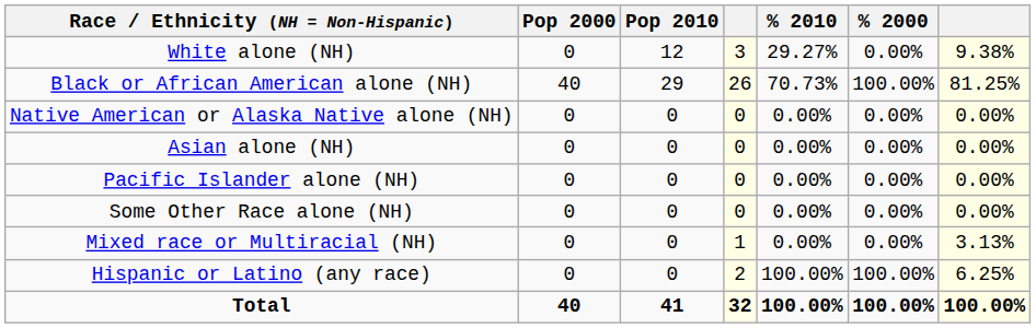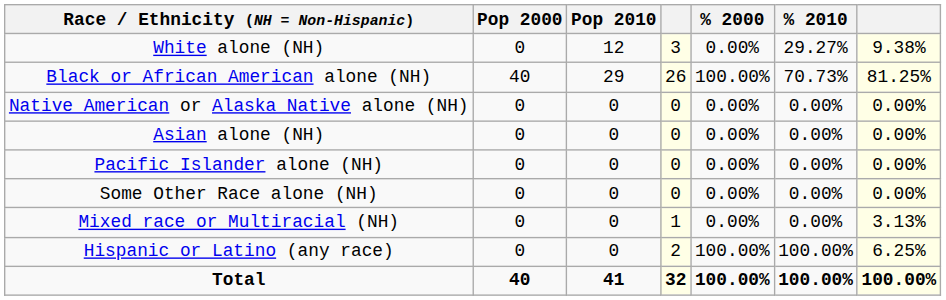columns swapped: % 2000 <-> % 2010
